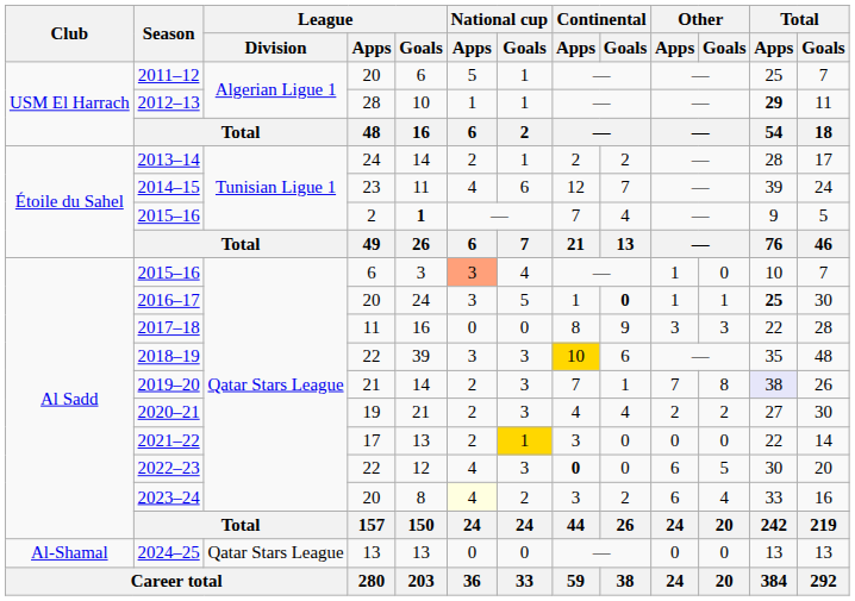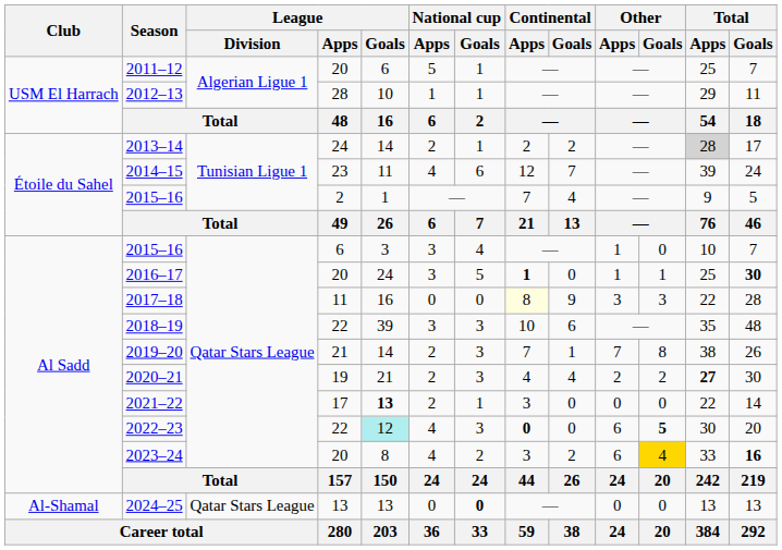2012–13 | Total / Apps: bold -> normal
2013–14 | Total / Apps: no background -> lightgrey background
2015–16 / 2 | League / Goals: bold -> normal
2015–16 / 6 | National cup / Apps: lightsalmon background -> no background
2016–17 | Continental / Apps: normal -> bold
2016–17 | Continental / Goals: bold -> normal
2016–17 | Total / Apps: bold -> normal
2016–17 | Total / Goals: normal -> bold
2017–18 | Continental / Apps: no background -> lightyellow background
2018–19 | Continental / Apps: gold background -> no background
2019–20 | Total / Apps: lavender background -> no background
2020–21 | Total / Apps: normal -> bold
2021–22 | League / Goals: normal -> bold
2021–22 | National cup / Goals: gold background -> no background
2022–23 | League / Goals: no background -> paleturquoise background
2022–23 | Other / Goals: normal -> bold
2023–24 | National cup / Apps: lightyellow background -> no background
2023–24 | Other / Goals: no background -> gold background
2023–24 | Total / Goals: normal -> bold
2024–25 | National cup / Goals: normal -> bold
